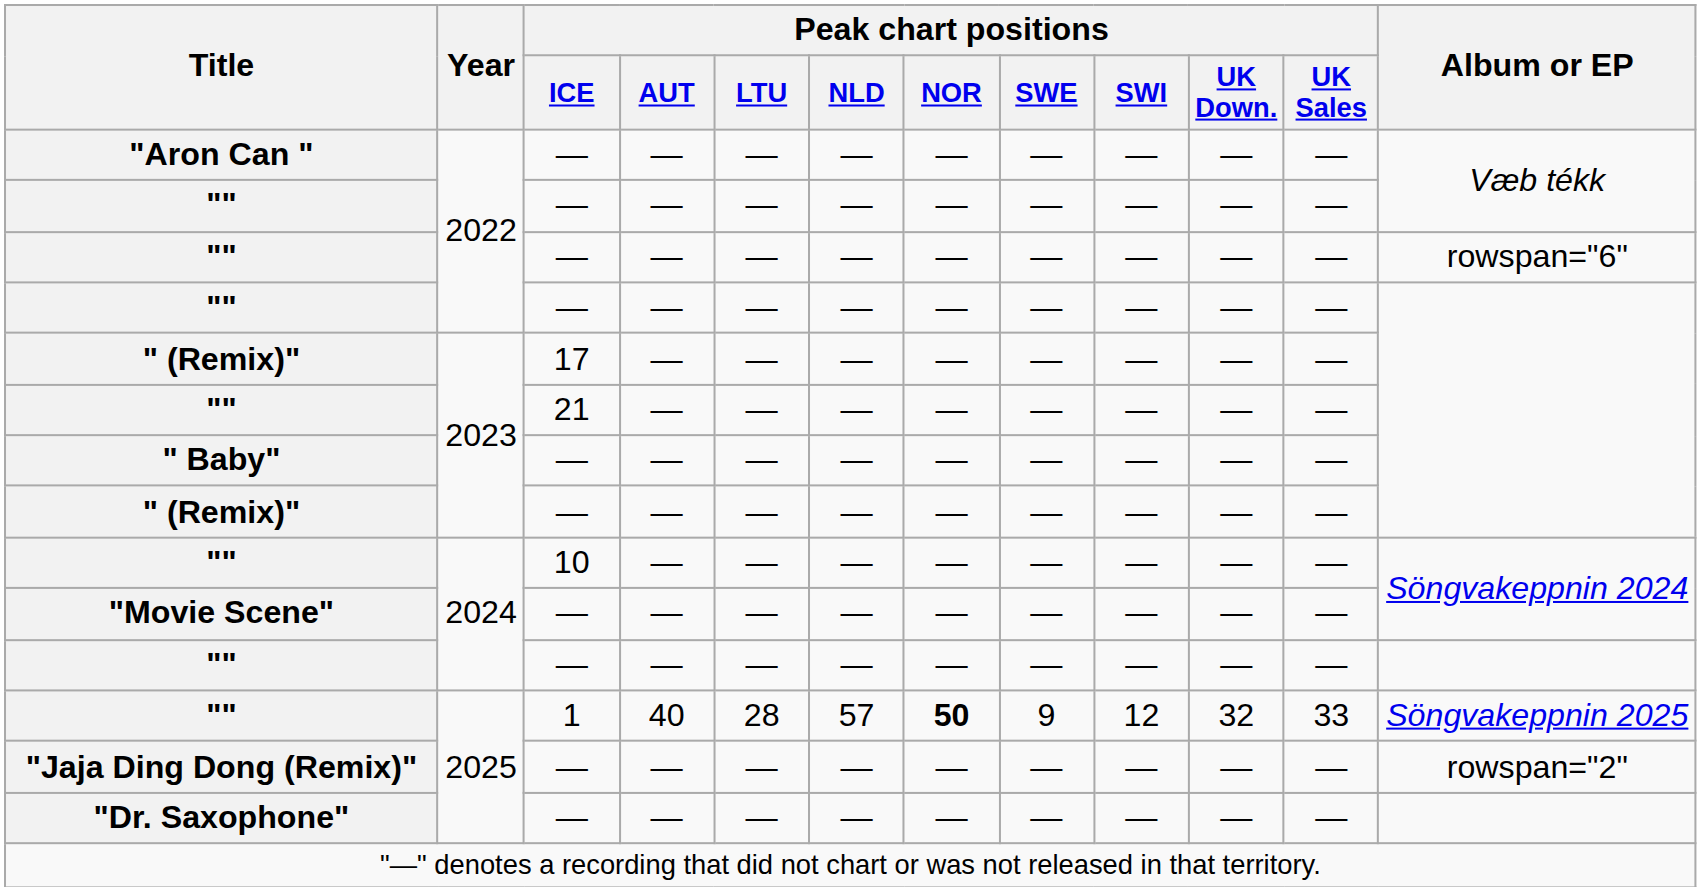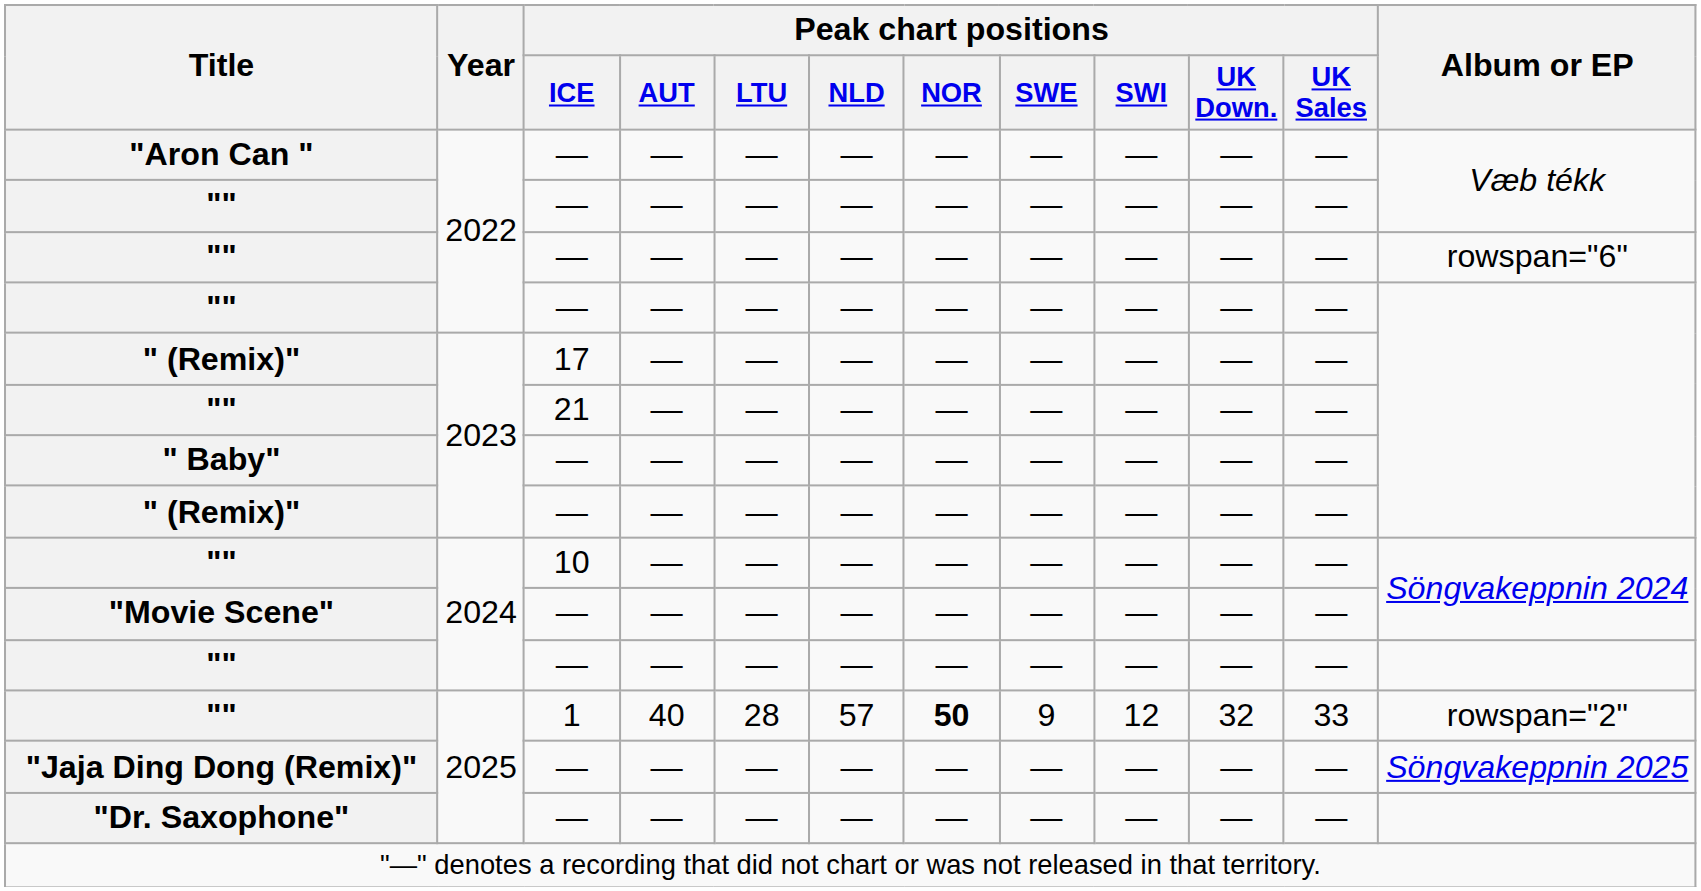"" / 1 | Album or EP: Söngvakeppnin 2025 -> rowspan="2"
"Jaja Ding Dong (Remix)" | Album or EP: rowspan="2" -> Söngvakeppnin 2025
